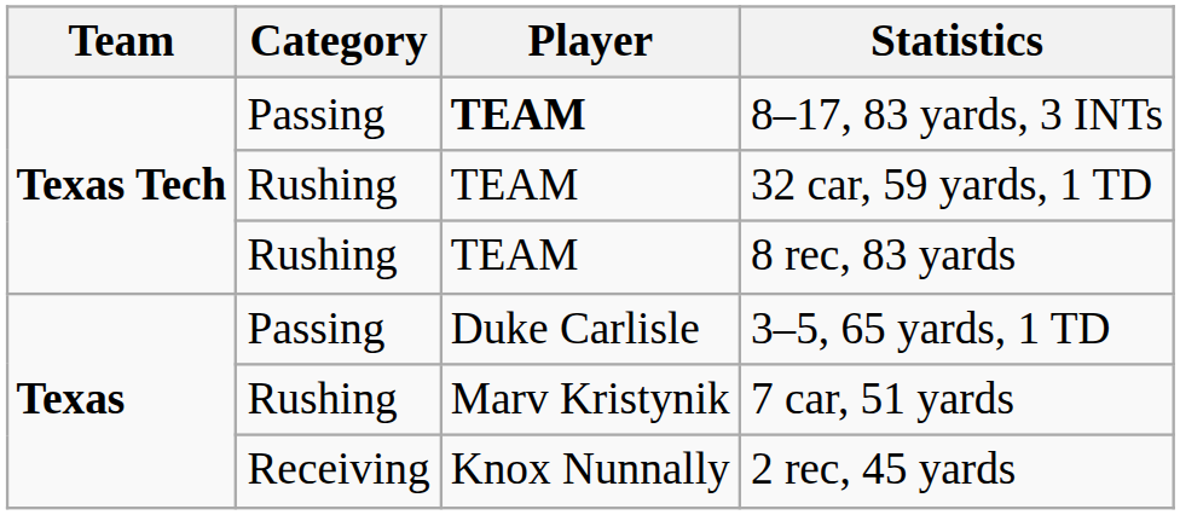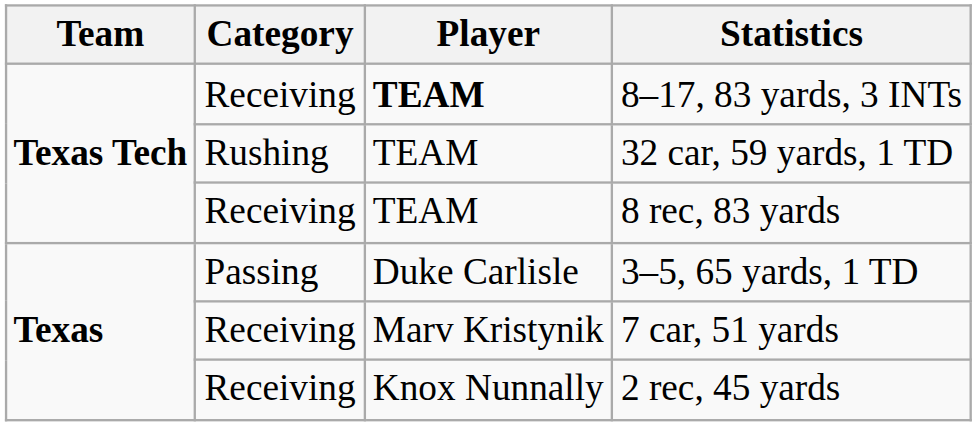8–17, 83 yards, 3 INTs | Category: Passing -> Receiving
8 rec, 83 yards | Category: Rushing -> Receiving
7 car, 51 yards | Category: Rushing -> Receiving
